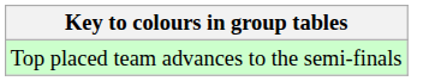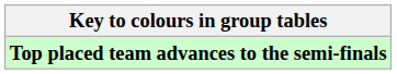row 2 | column 1: normal -> bold
